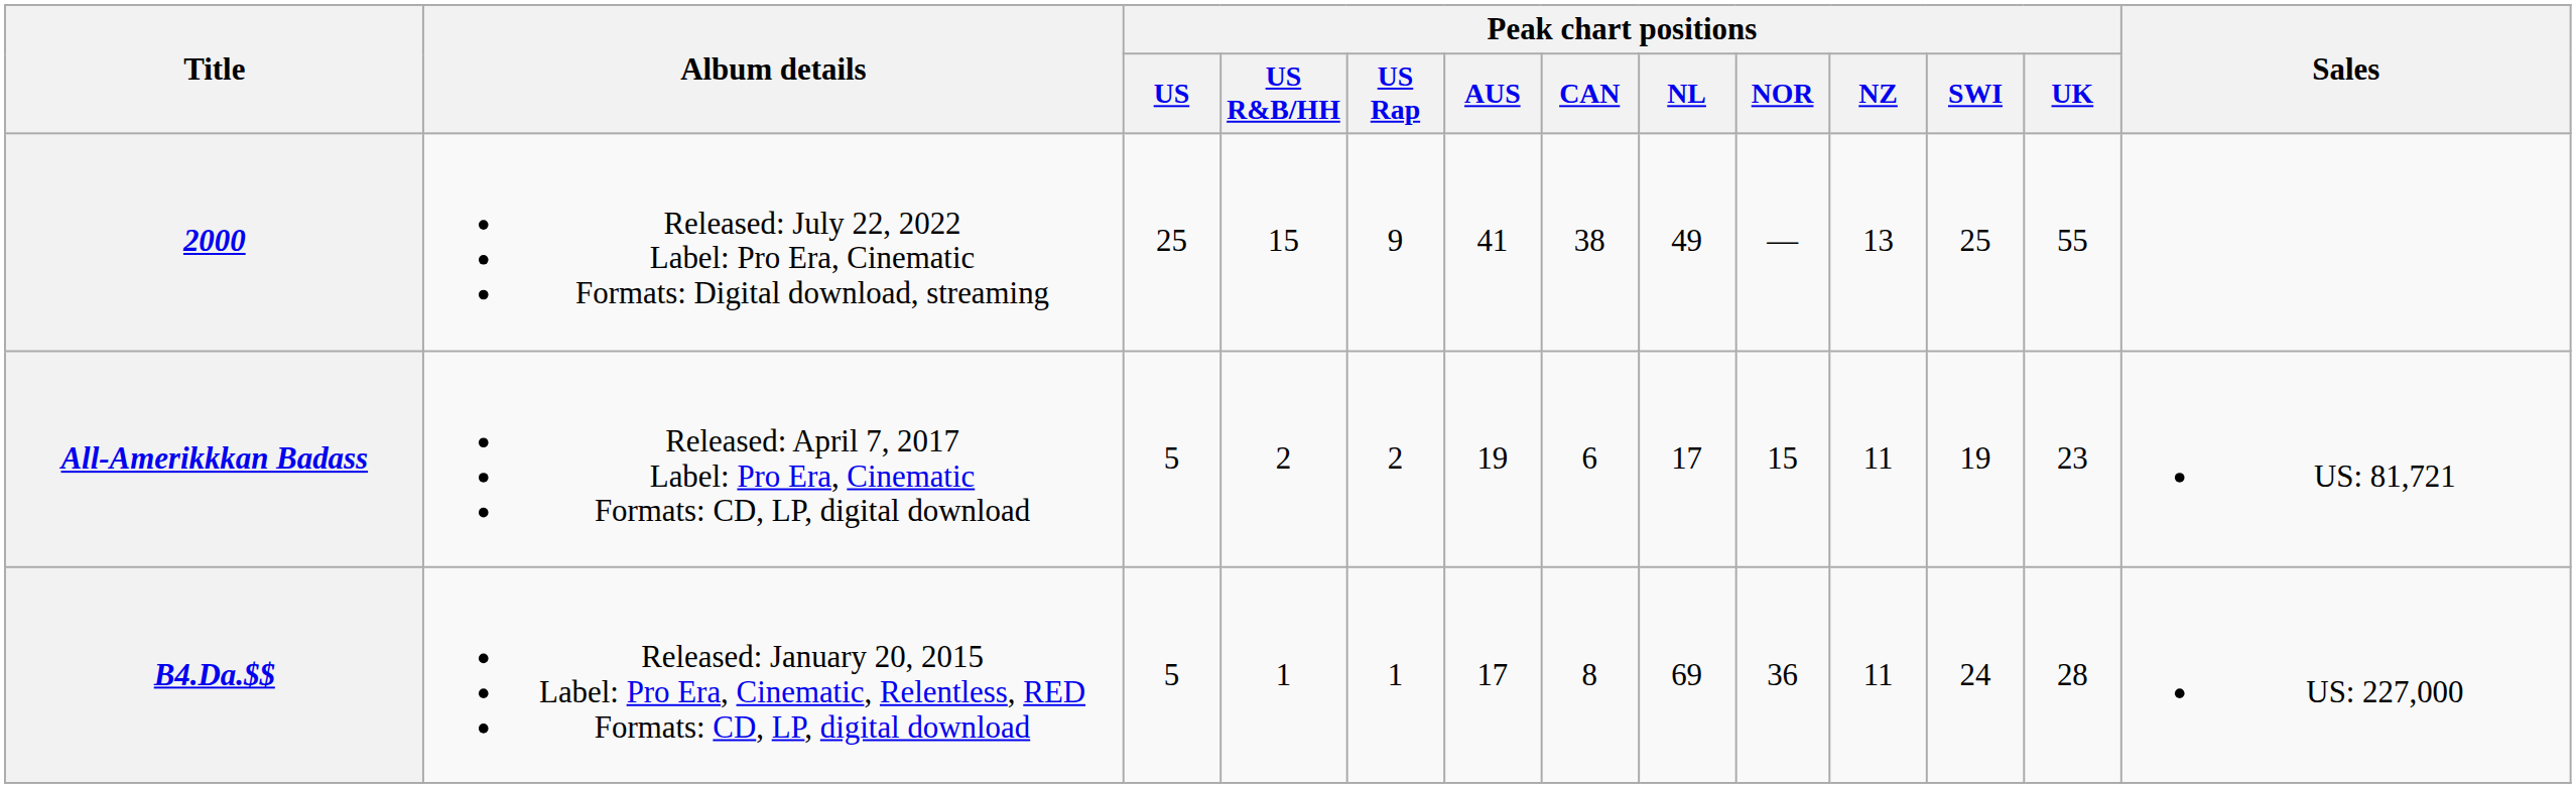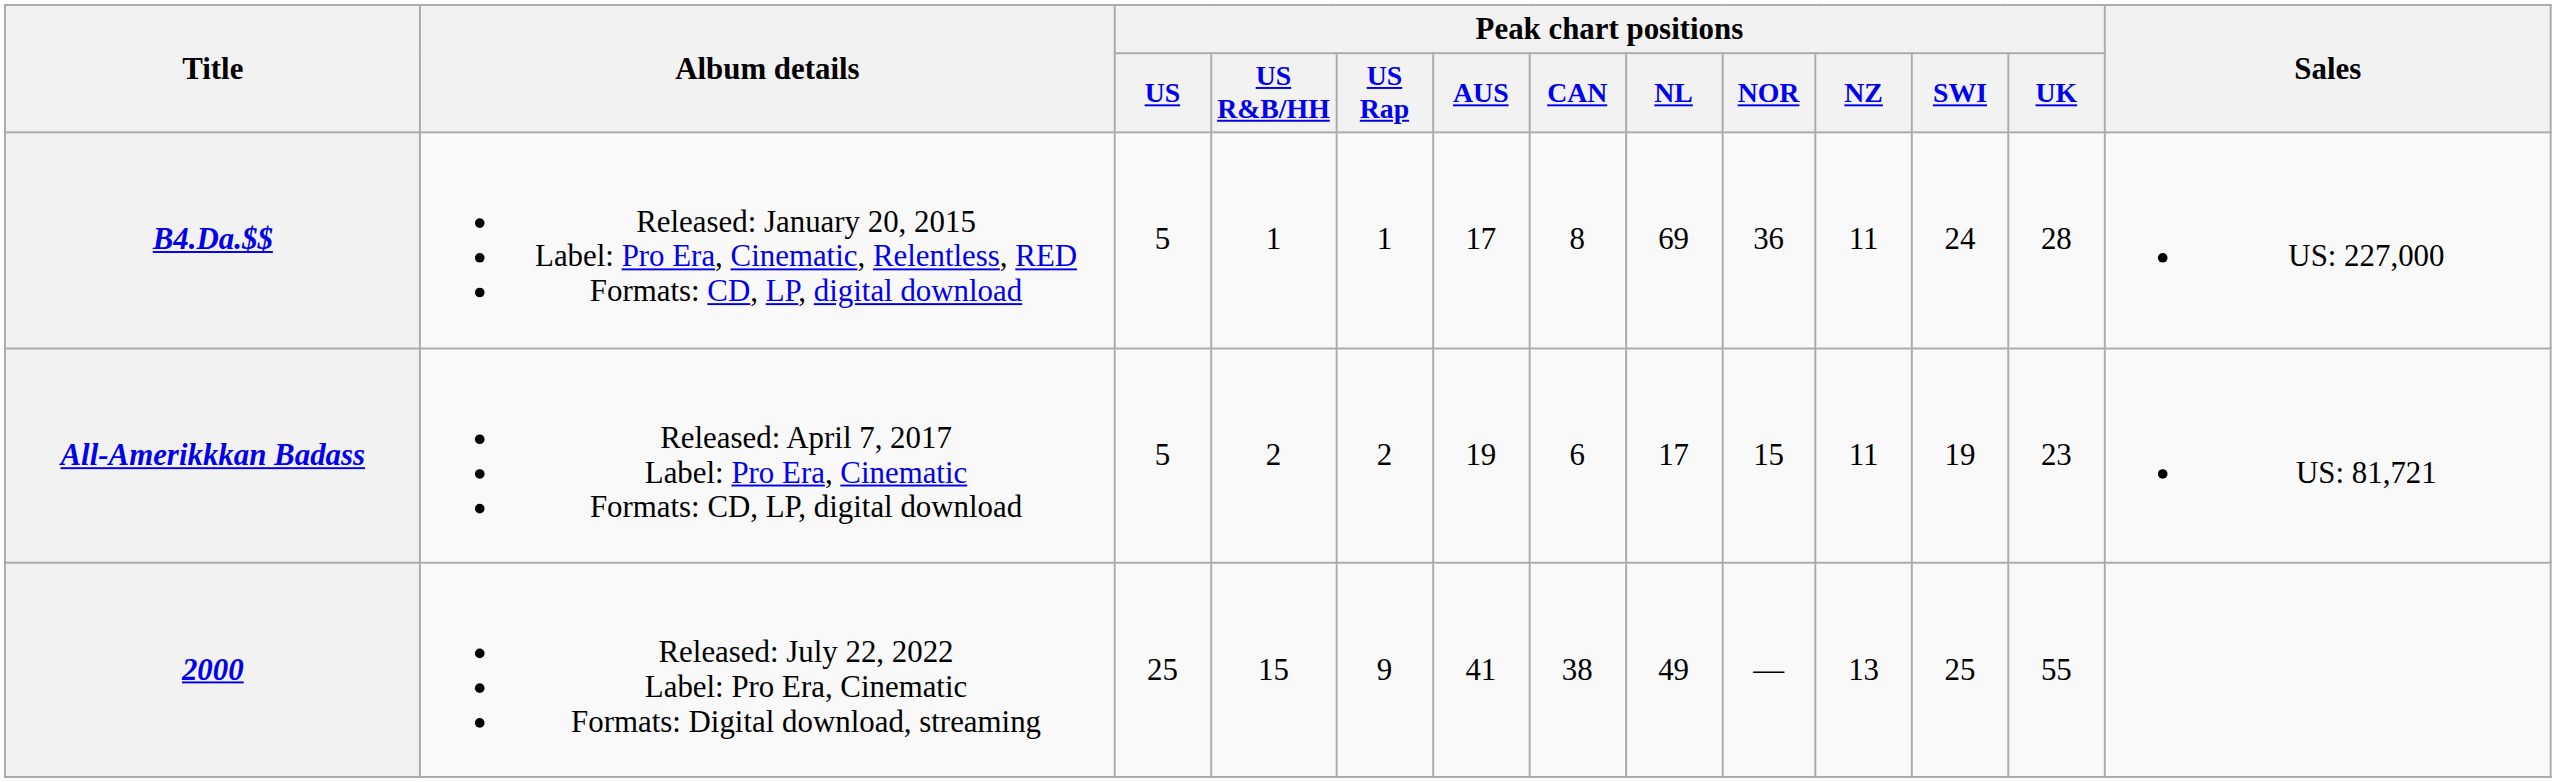rows swapped: B4.Da.$$ <-> 2000
